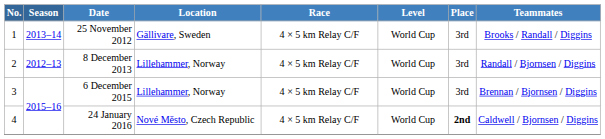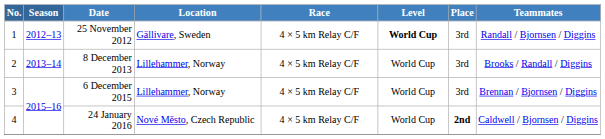25 November 2012 | Season: 2013–14 -> 2012–13
25 November 2012 | Level: normal -> bold
25 November 2012 | Teammates: Brooks / Randall / Diggins -> Randall / Bjornsen / Diggins
8 December 2013 | Season: 2012–13 -> 2013–14
8 December 2013 | Teammates: Randall / Bjornsen / Diggins -> Brooks / Randall / Diggins
